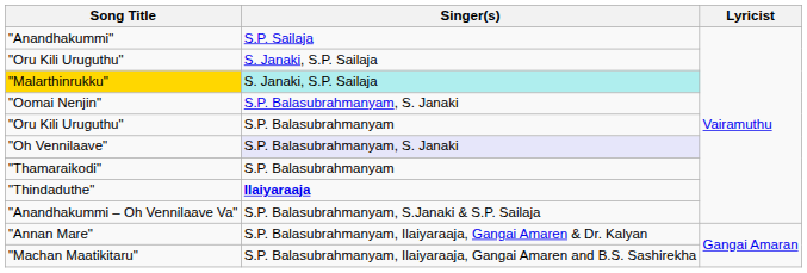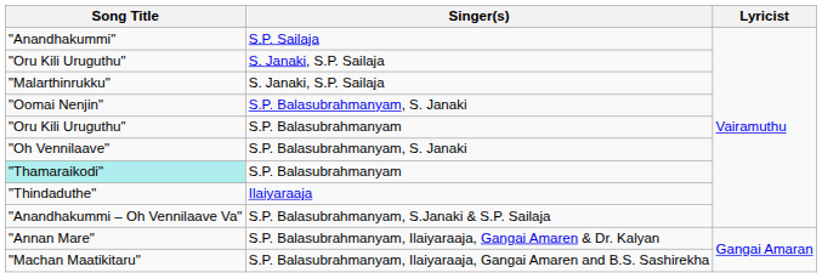"Malarthinrukku" | Song Title: gold background -> no background
"Malarthinrukku" | Singer(s): paleturquoise background -> no background
"Oh Vennilaave" | Singer(s): lavender background -> no background
"Thamaraikodi" | Song Title: no background -> paleturquoise background
"Thindaduthe" | Singer(s): bold -> normal
